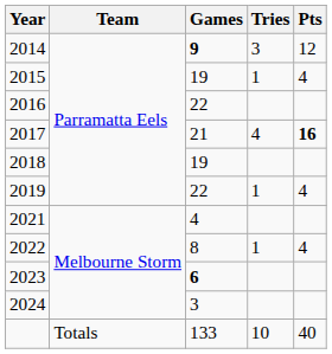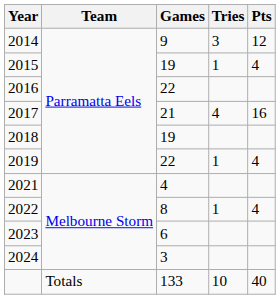2014 | Games: bold -> normal
2017 | Pts: bold -> normal
2023 | Games: bold -> normal
